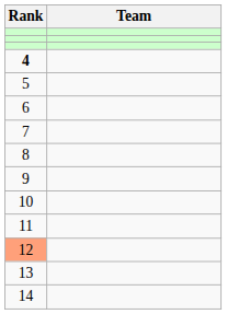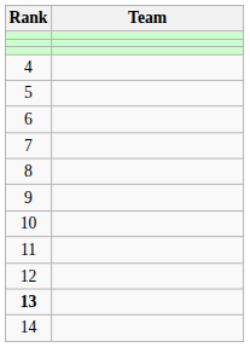row 5 | Rank: bold -> normal
row 13 | Rank: lightsalmon background -> no background
row 14 | Rank: normal -> bold
